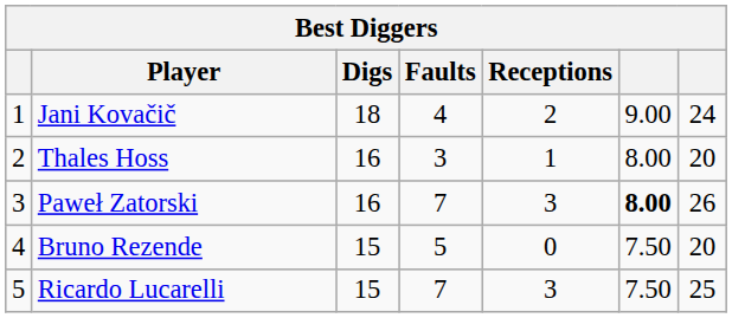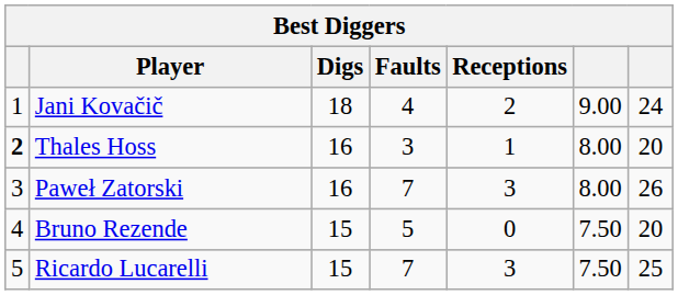Thales Hoss | column 1: normal -> bold
Paweł Zatorski | column 6: bold -> normal
